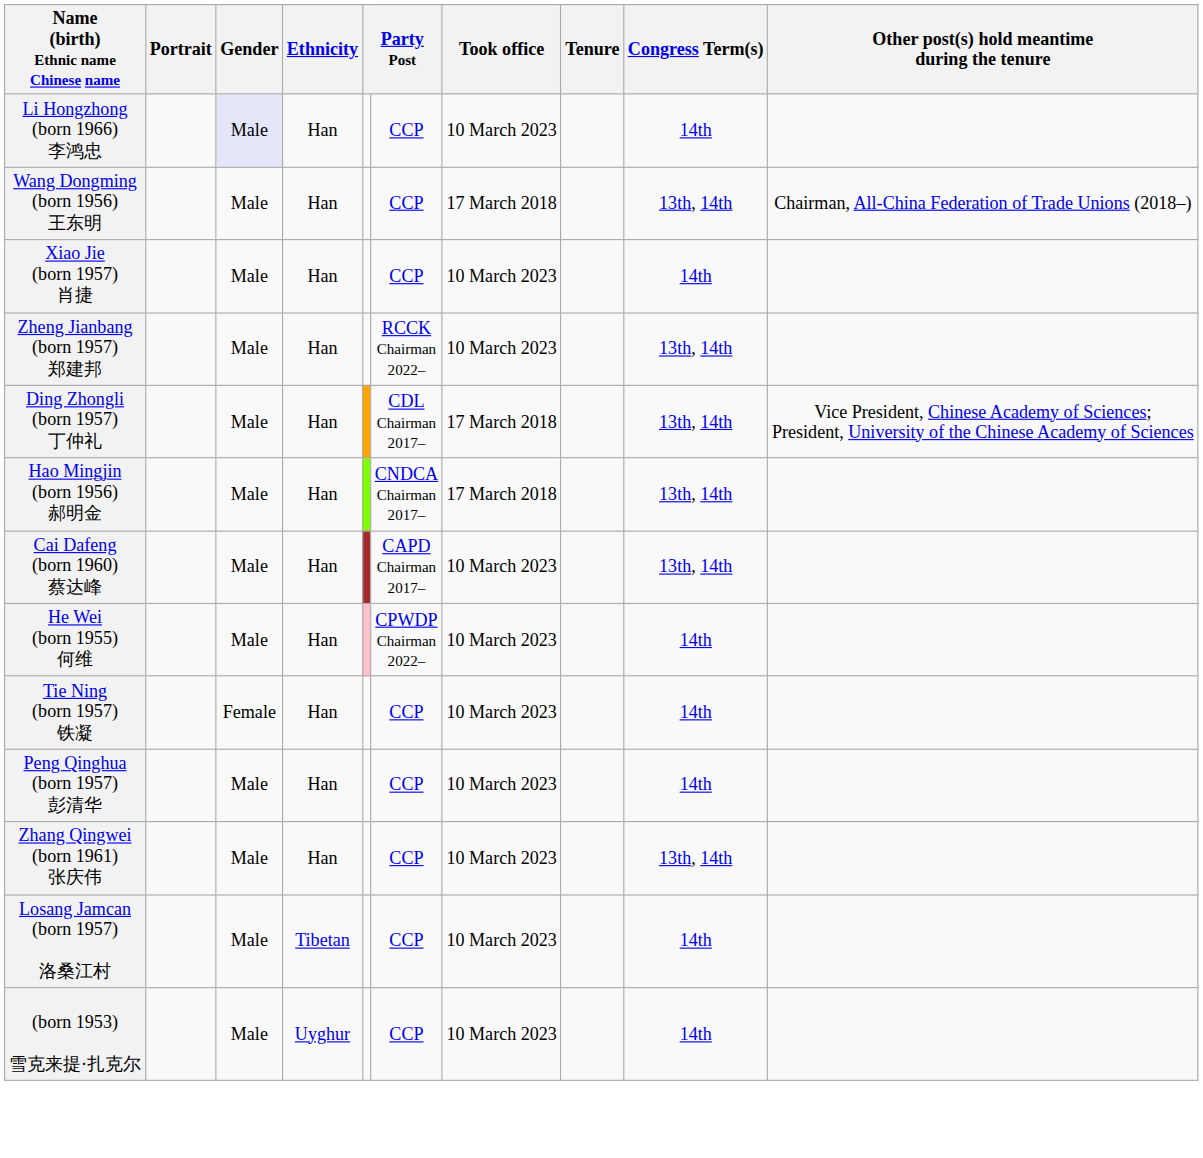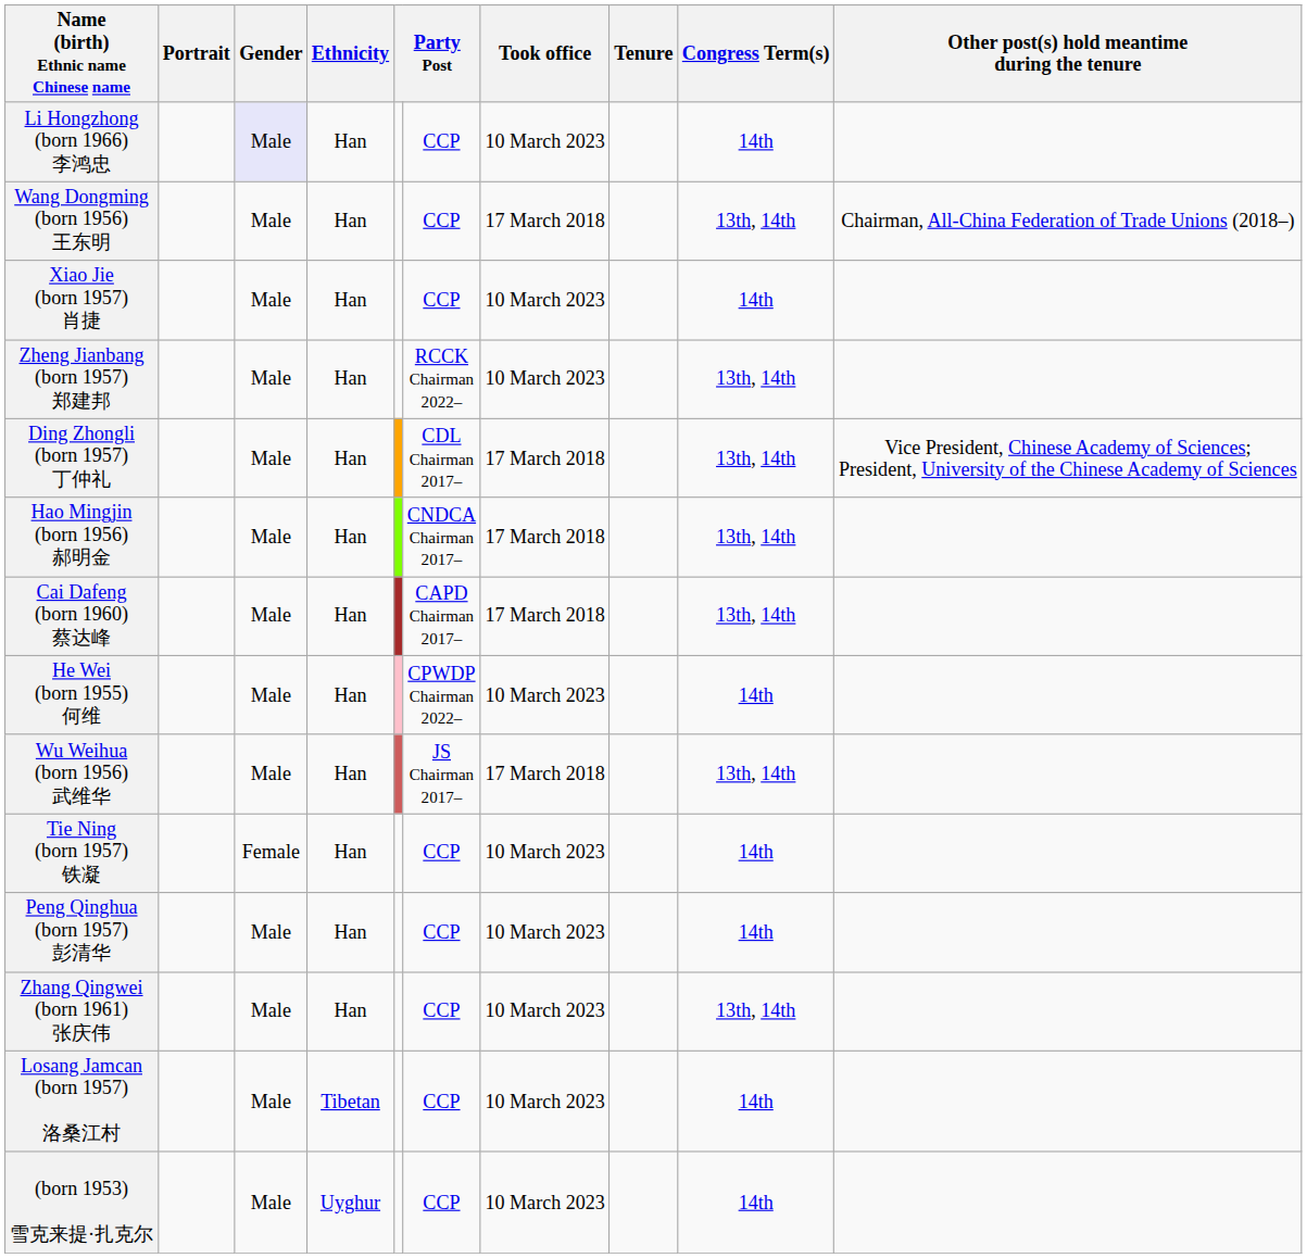Cai Dafeng (born 1960) 蔡达峰 | Took office: 10 March 2023 -> 17 March 2018
+ row: Wu Weihua (born 1956) 武维华 | Male | Han | JS Chairman 2017– | 17 March 2018 | 13th, 14th
